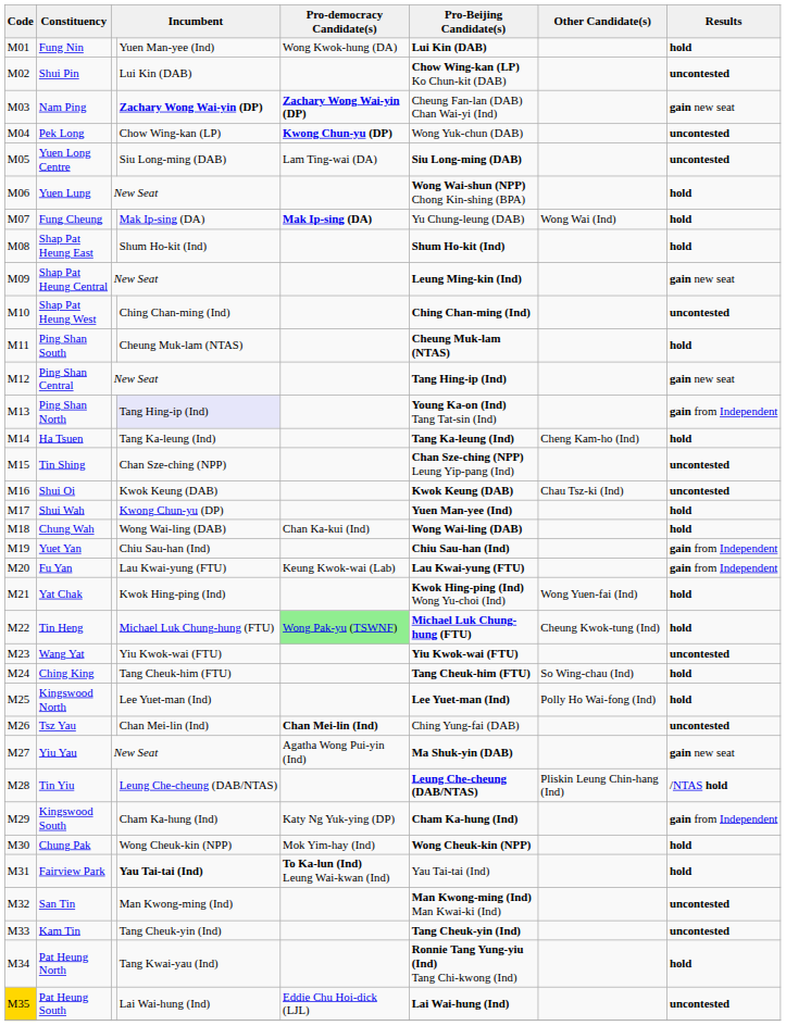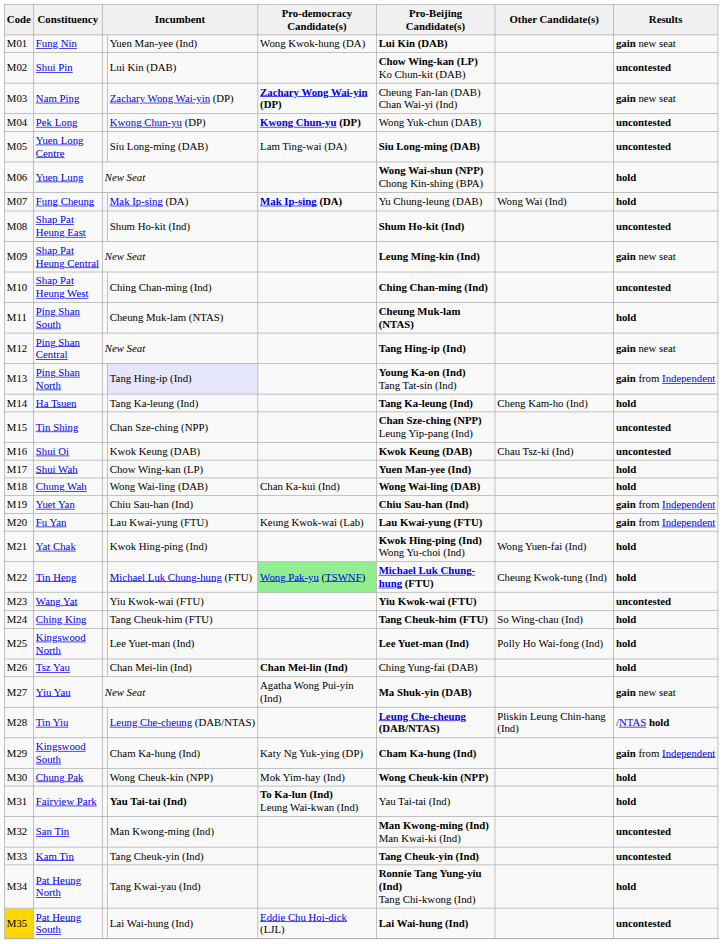Fung Nin | column 8: hold -> gain new seat
Nam Ping | column 4: bold -> normal
Pek Long | column 4: Chow Wing-kan (LP) -> Kwong Chun-yu (DP)
Shap Pat Heung East | column 8: hold -> uncontested
Shui Wah | column 4: Kwong Chun-yu (DP) -> Chow Wing-kan (LP)
Tsz Yau | column 8: uncontested -> hold
